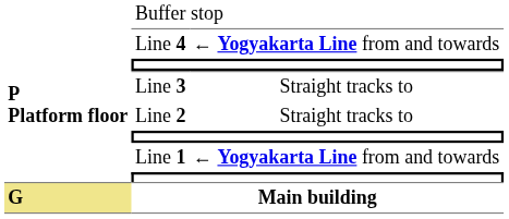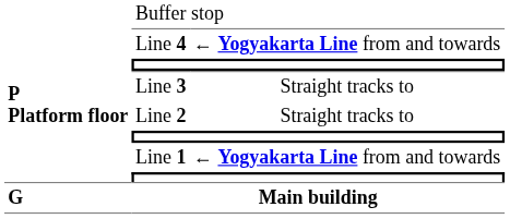Main building | column 1: khaki background -> no background
